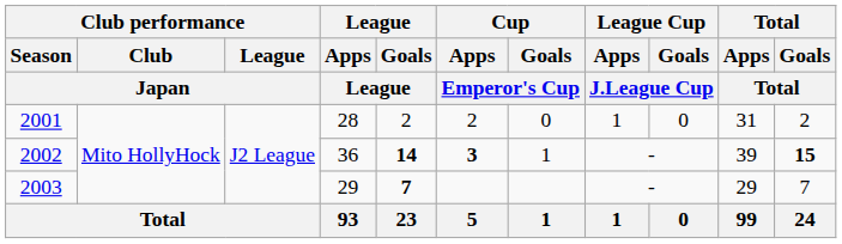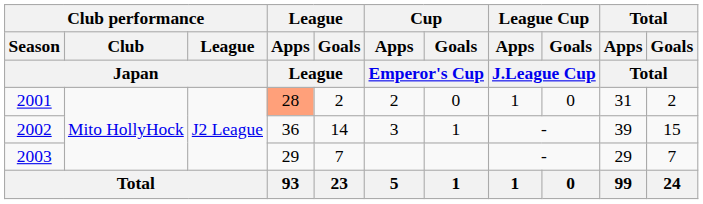2001 | League / Apps / League: no background -> lightsalmon background
2002 | League / Goals / League: bold -> normal
2002 | Cup / Apps / Emperor's Cup: bold -> normal
2002 | Total / Goals / Total: bold -> normal
2003 | League / Goals / League: bold -> normal
